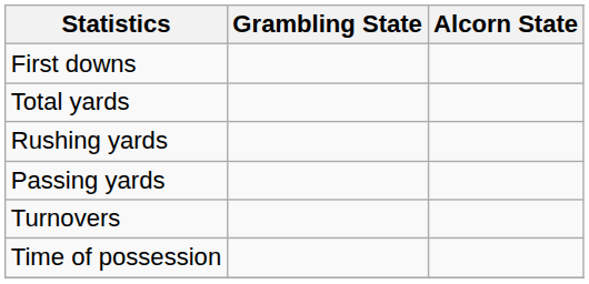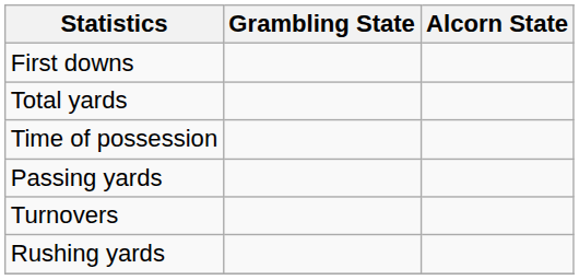rows swapped: Rushing yards <-> Time of possession
